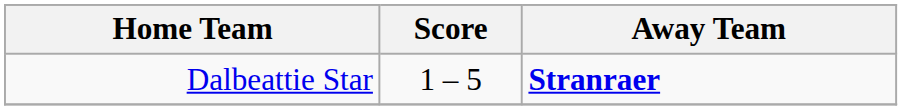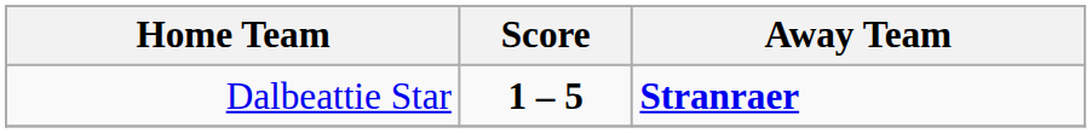Dalbeattie Star | Score: normal -> bold
